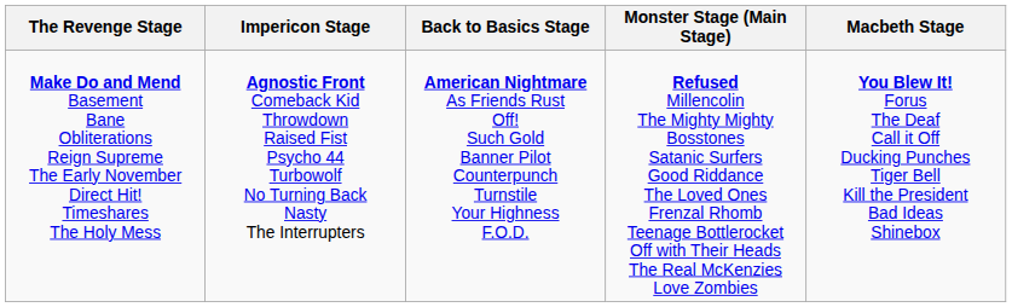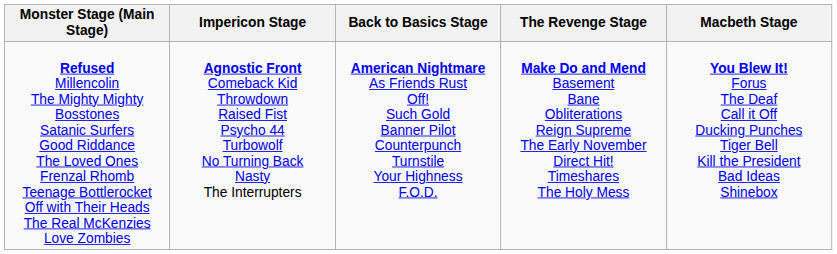columns swapped: Monster Stage (Main Stage) <-> The Revenge Stage
